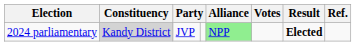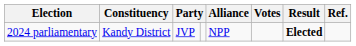2024 parliamentary | Constituency: lightgrey background -> no background
2024 parliamentary | Alliance: lightgreen background -> no background
